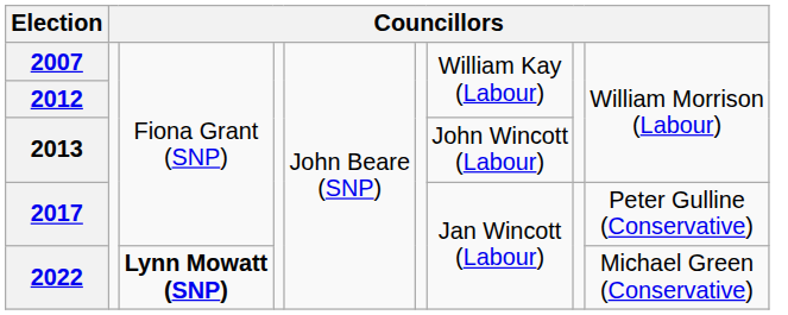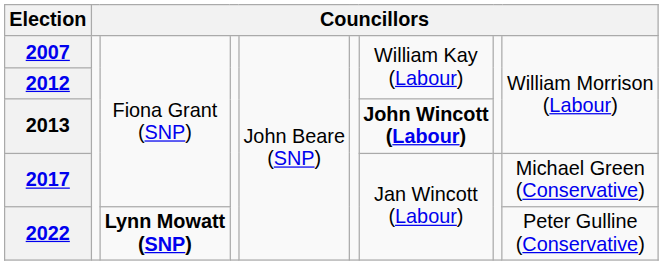2013 | column 7: normal -> bold
2017 | column 9: Peter Gulline (Conservative) -> Michael Green (Conservative)
2022 | column 9: Michael Green (Conservative) -> Peter Gulline (Conservative)
